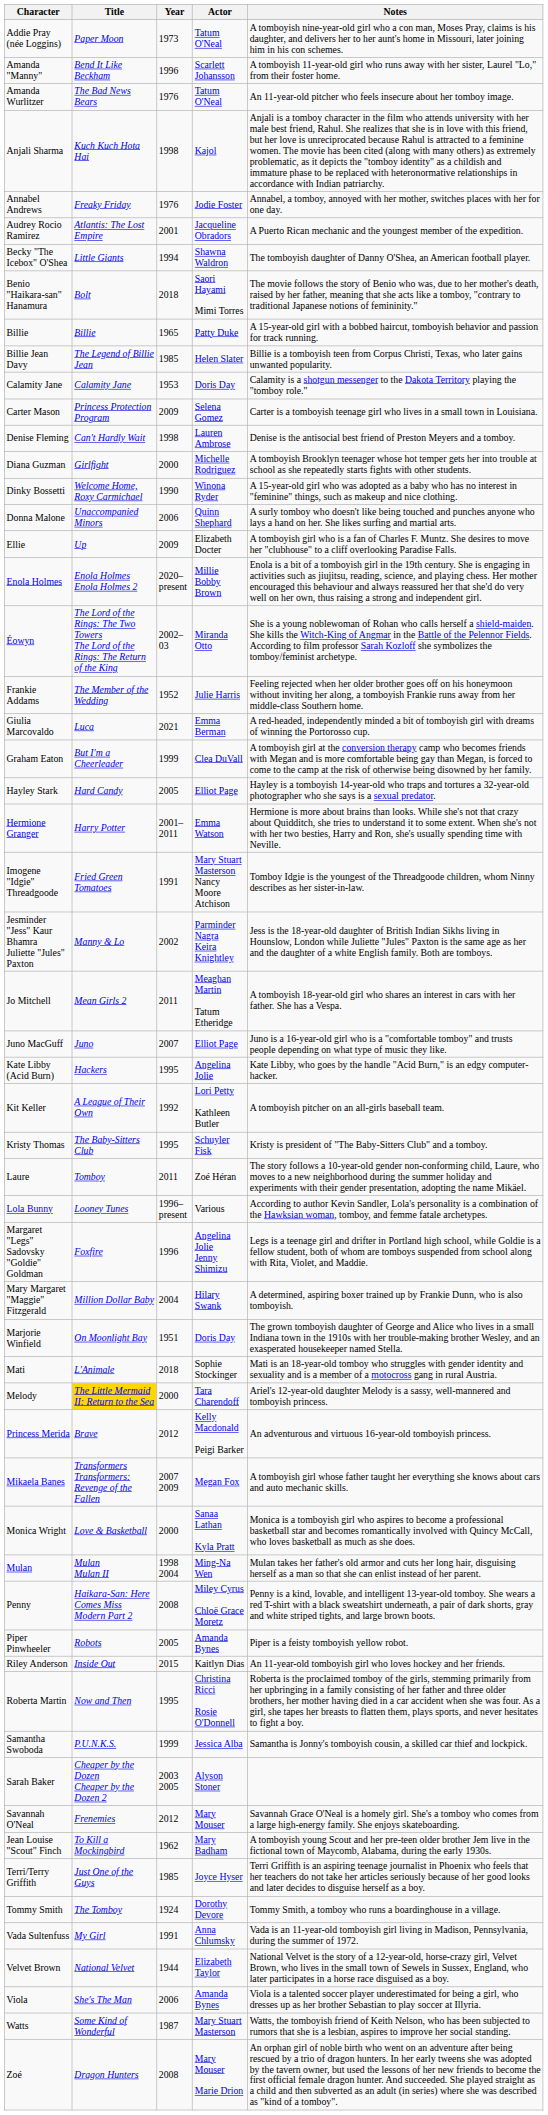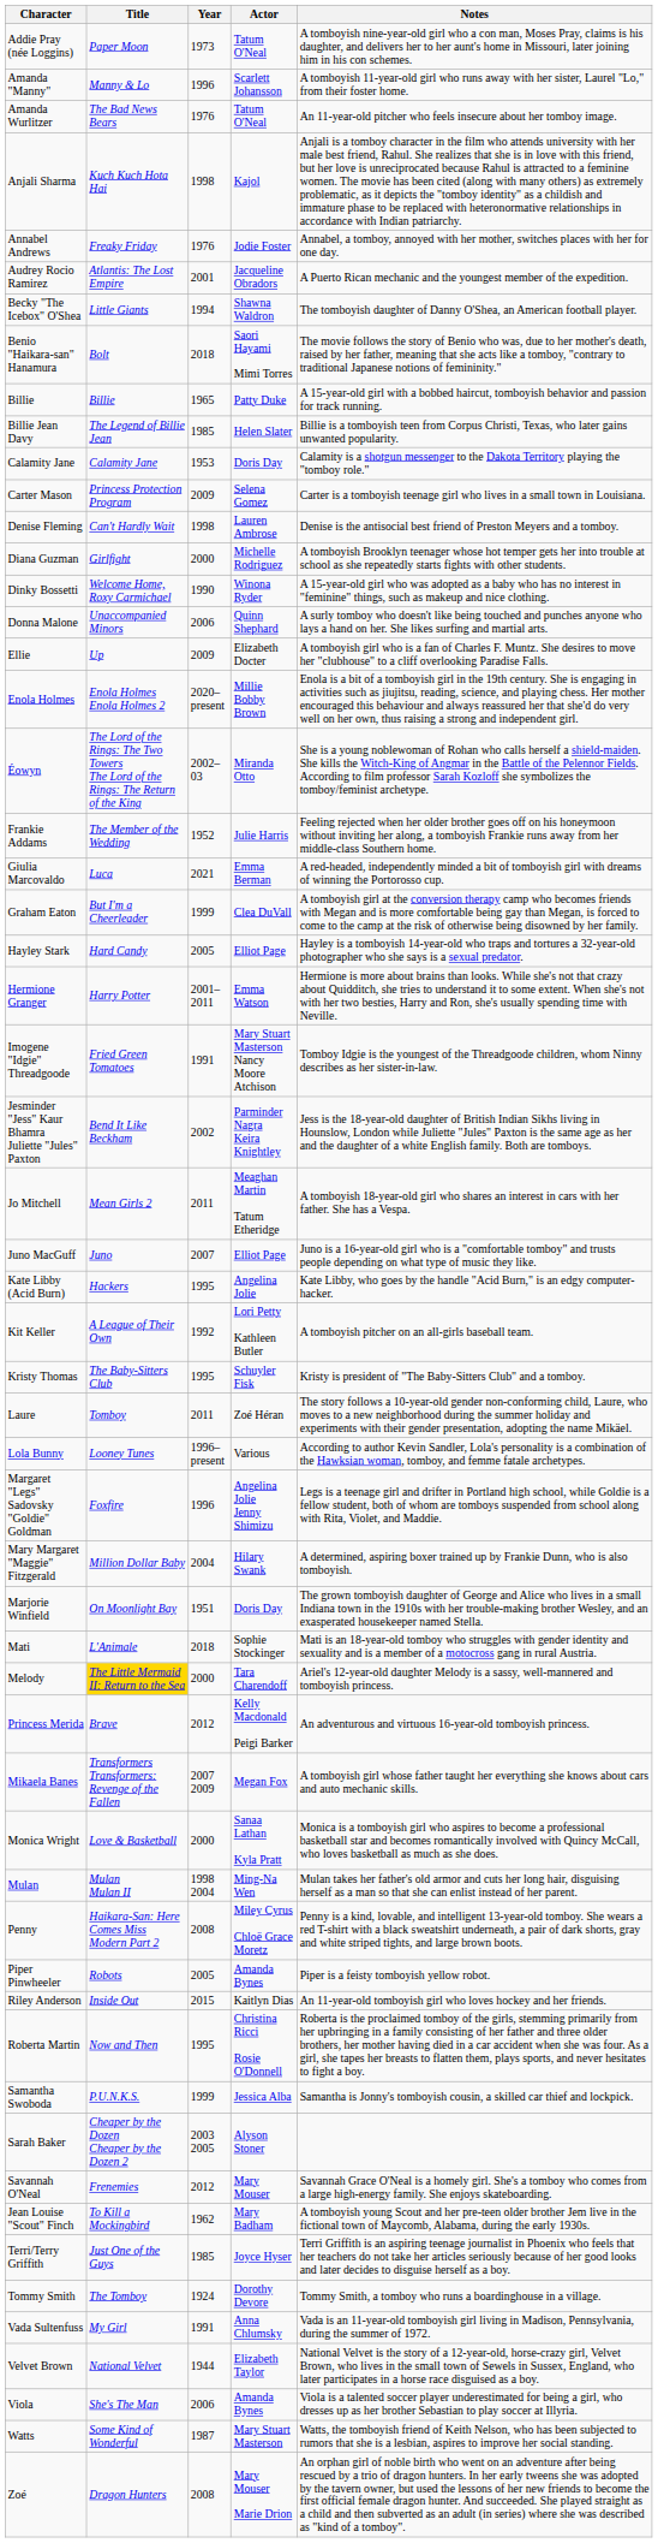Amanda "Manny" | Title: Bend It Like Beckham -> Manny & Lo
Jesminder "Jess" Kaur Bhamra Juliette "Jules" Paxton | Title: Manny & Lo -> Bend It Like Beckham
